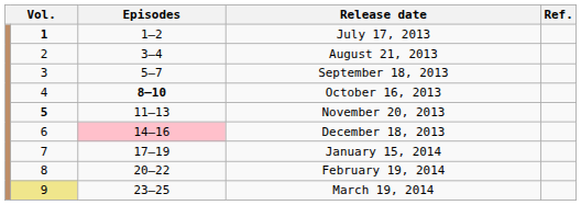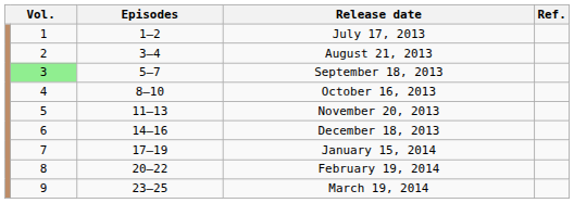July 17, 2013 | column 2: bold -> normal
September 18, 2013 | column 2: no background -> lightgreen background
October 16, 2013 | Episodes: bold -> normal
November 20, 2013 | column 2: bold -> normal
December 18, 2013 | Episodes: pink background -> no background
March 19, 2014 | column 2: khaki background -> no background
